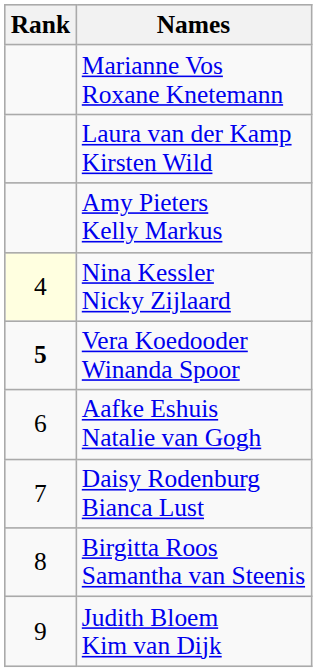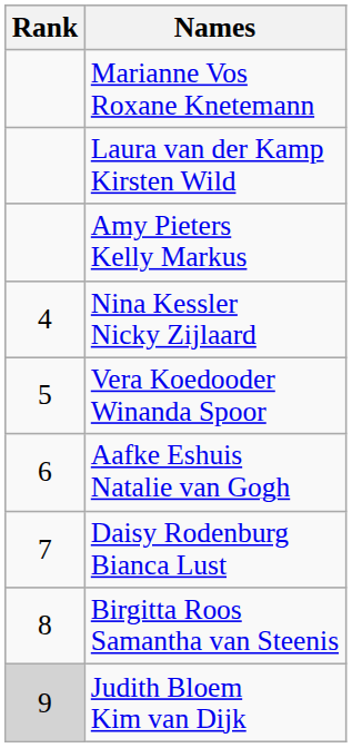Nina Kessler Nicky Zijlaard | Rank: lightyellow background -> no background
Vera Koedooder Winanda Spoor | Rank: bold -> normal
Judith Bloem Kim van Dijk | Rank: no background -> lightgrey background
